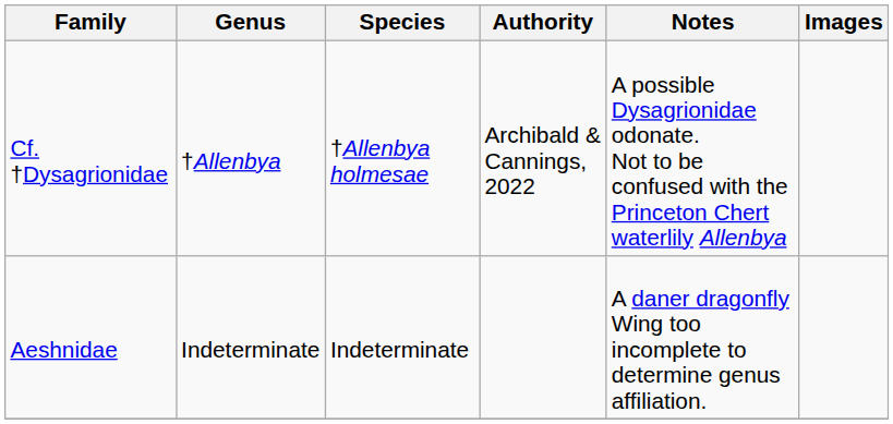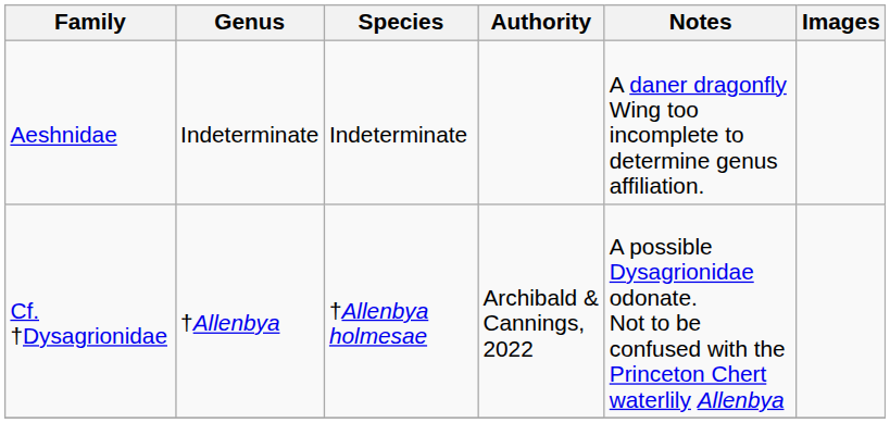rows swapped: Aeshnidae <-> Cf. †Dysagrionidae
